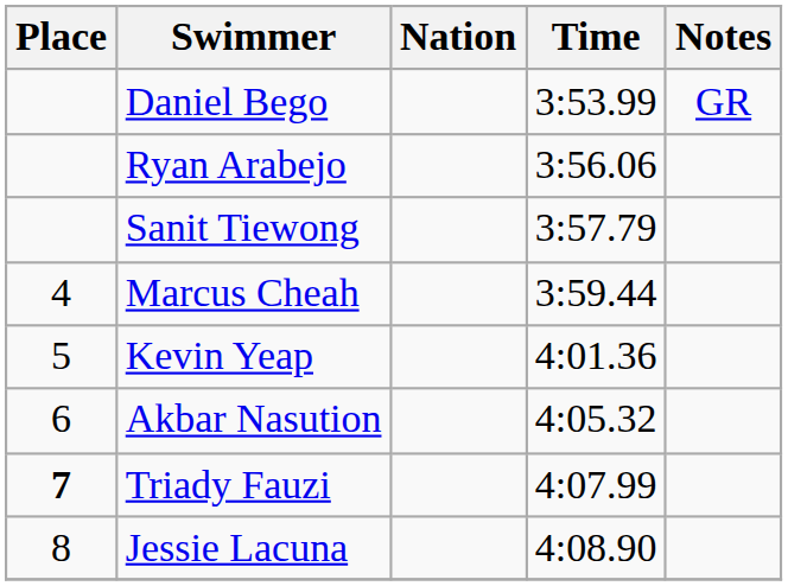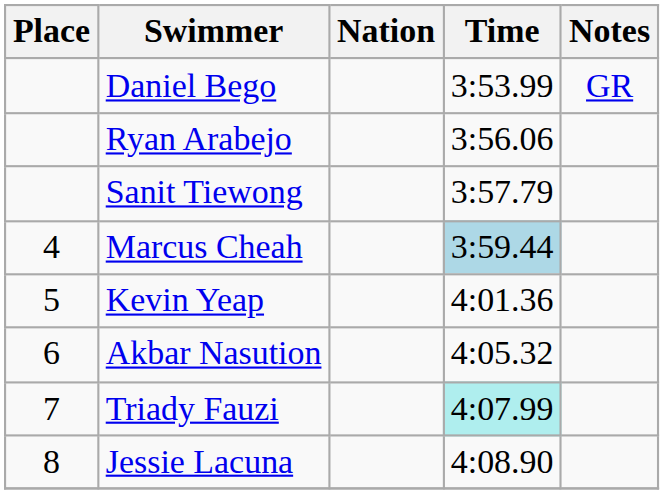Marcus Cheah | Time: no background -> lightblue background
Triady Fauzi | Place: bold -> normal
Triady Fauzi | Time: no background -> paleturquoise background
